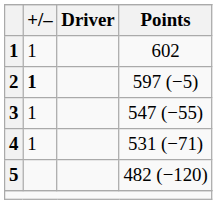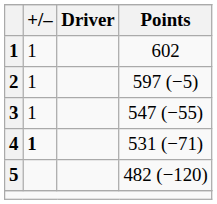2 | +/–: bold -> normal
4 | +/–: normal -> bold
